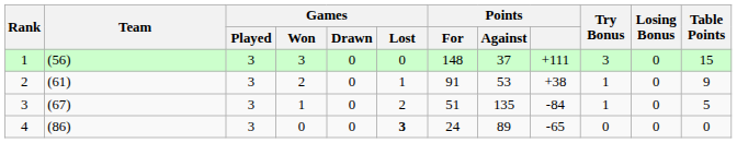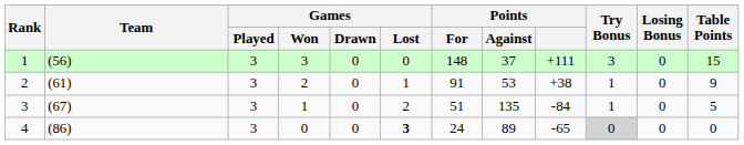4 | Try Bonus: no background -> lightgrey background
